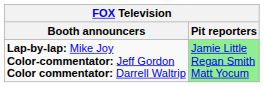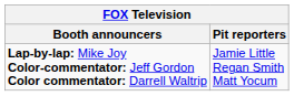row 3 | Pit reporters: lightgreen background -> no background
